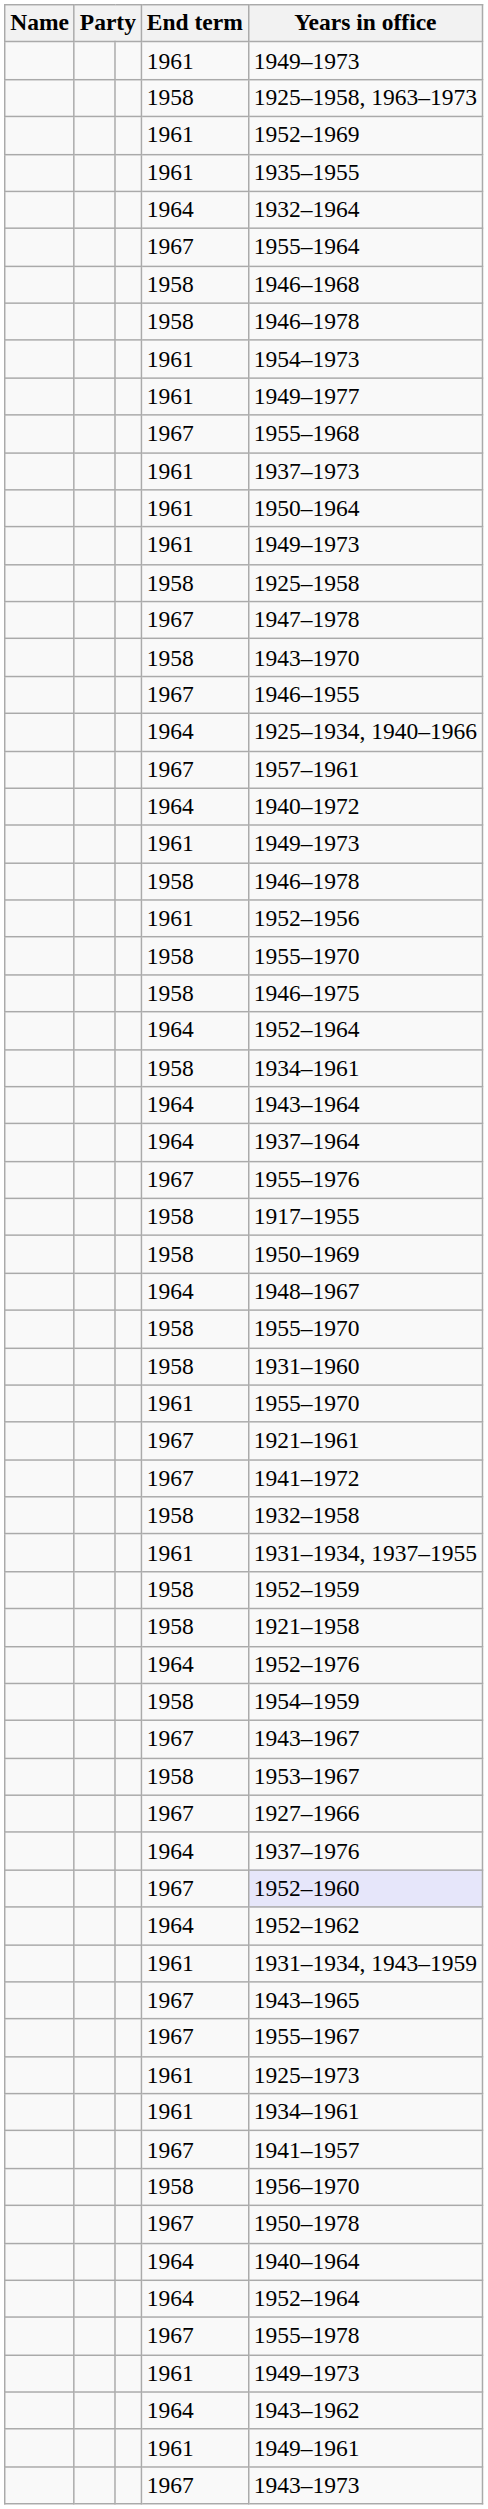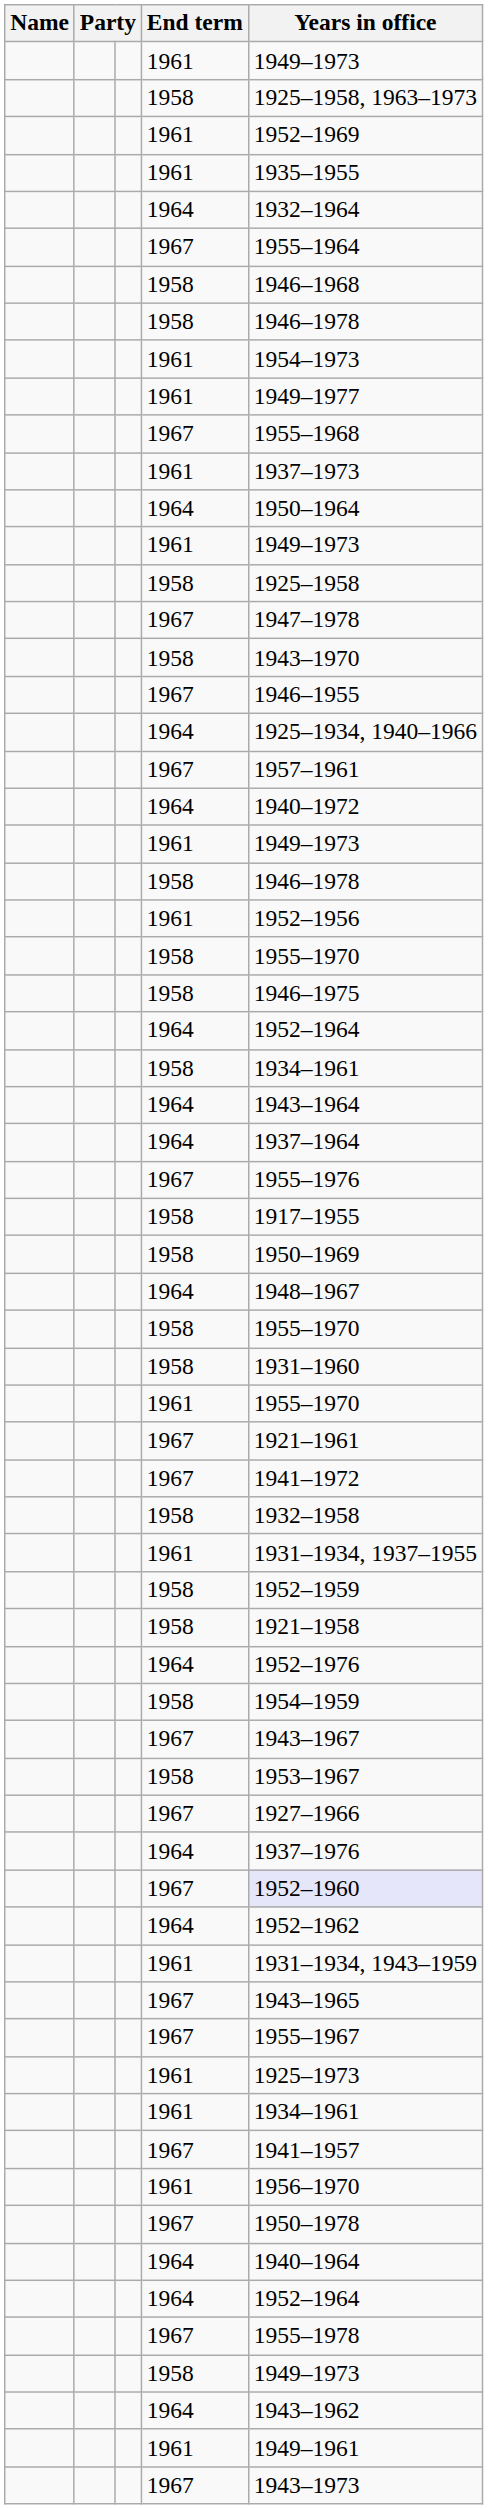row 14 | End term: 1961 -> 1964
row 59 | End term: 1958 -> 1961
row 64 | End term: 1961 -> 1958
